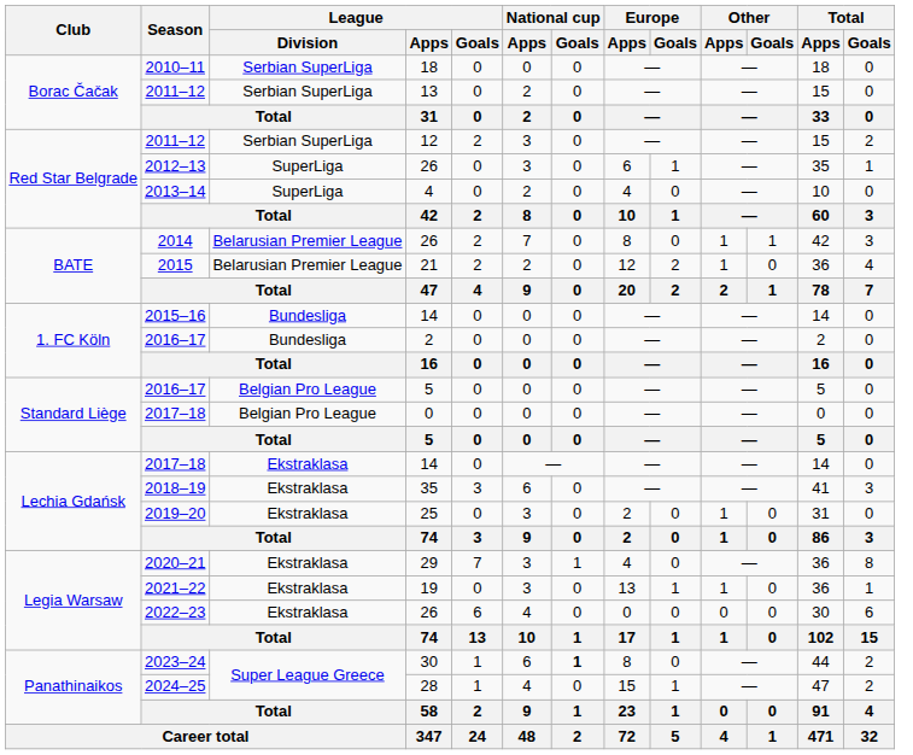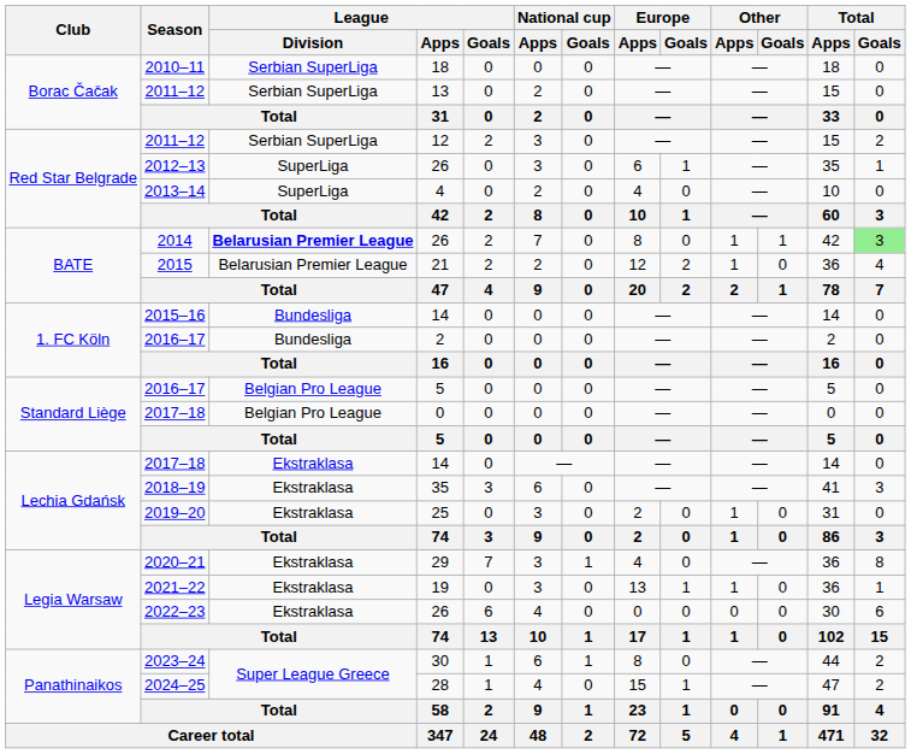2014 | League / Division: normal -> bold
2014 | Total / Goals: no background -> lightgreen background
2023–24 | National cup / Goals: bold -> normal
